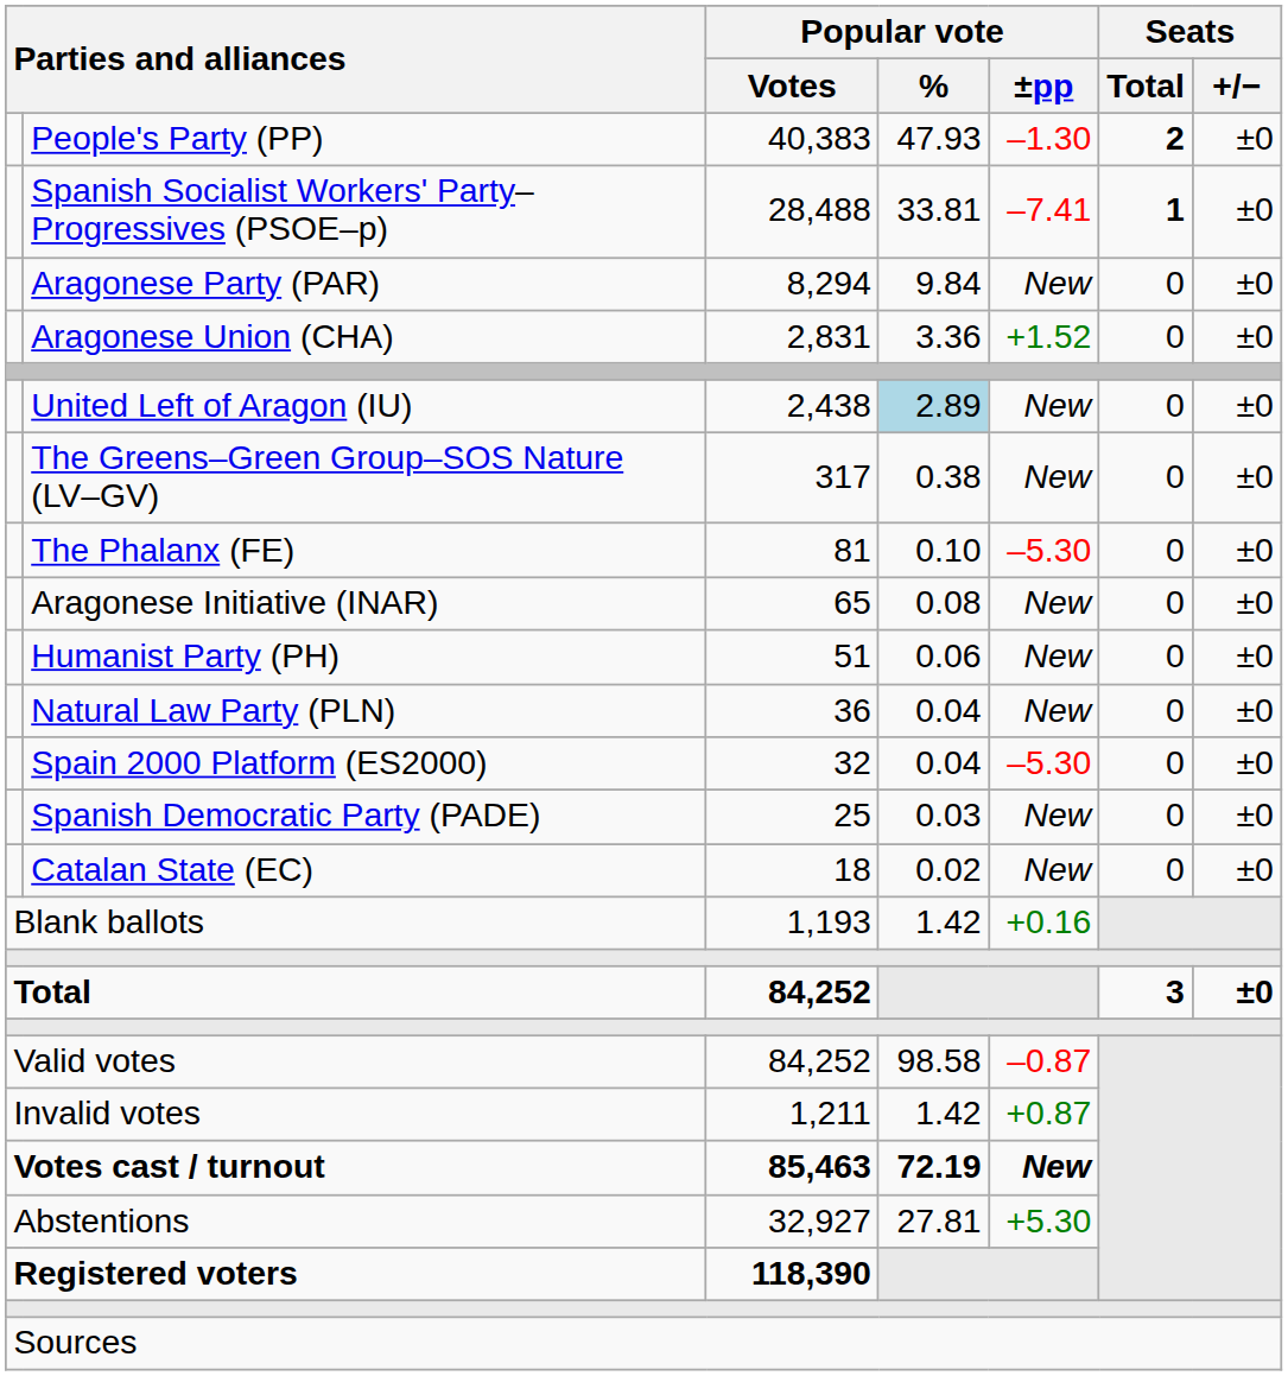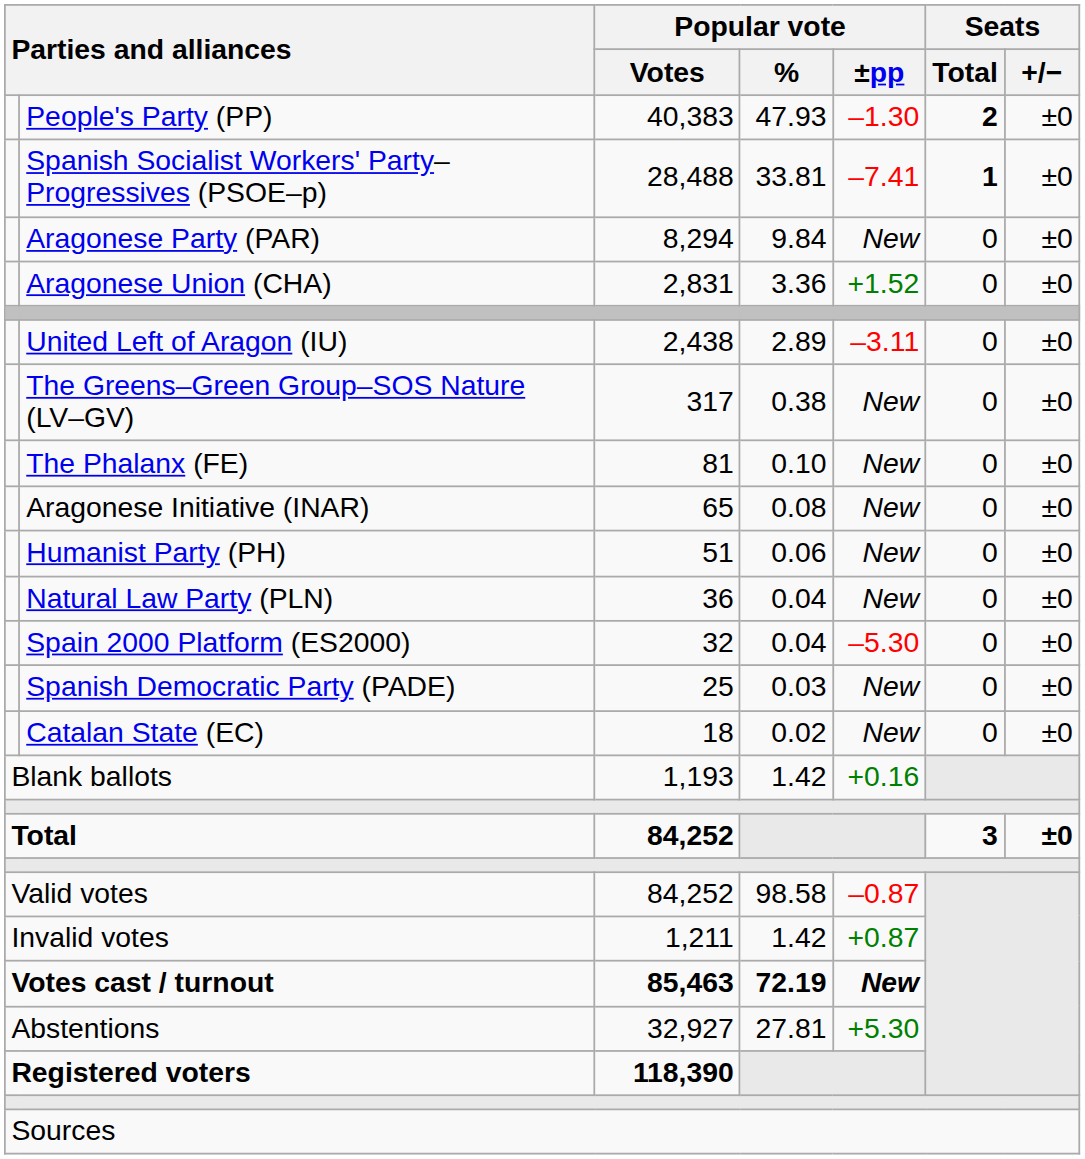United Left of Aragon (IU) | Popular vote / %: lightblue background -> no background
United Left of Aragon (IU) | Popular vote / ±pp: New -> –3.11
The Phalanx (FE) | Popular vote / ±pp: –5.30 -> New
